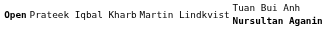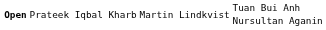row 2 | column 4: bold -> normal
